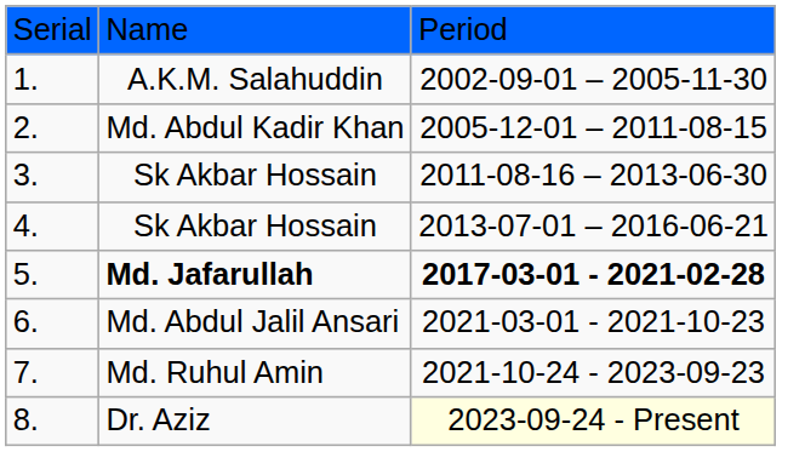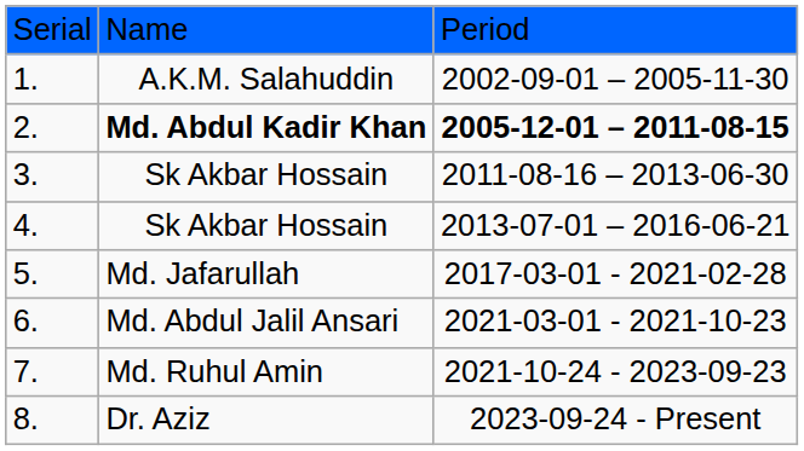2. | column 2: normal -> bold
2. | column 3: normal -> bold
5. | column 2: bold -> normal
5. | column 3: bold -> normal
8. | column 3: lightyellow background -> no background
